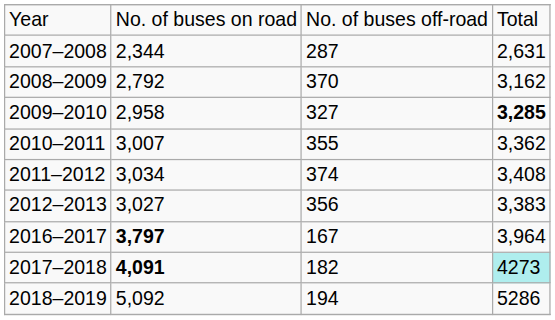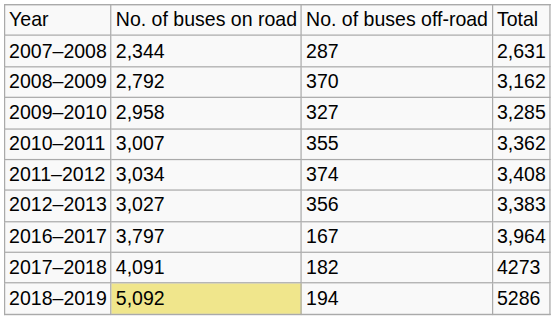2009–2010 | column 4: bold -> normal
2016–2017 | column 2: bold -> normal
2017–2018 | column 2: bold -> normal
2017–2018 | column 4: paleturquoise background -> no background
2018–2019 | column 2: no background -> khaki background
